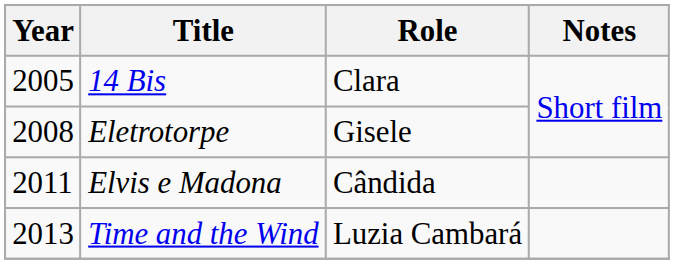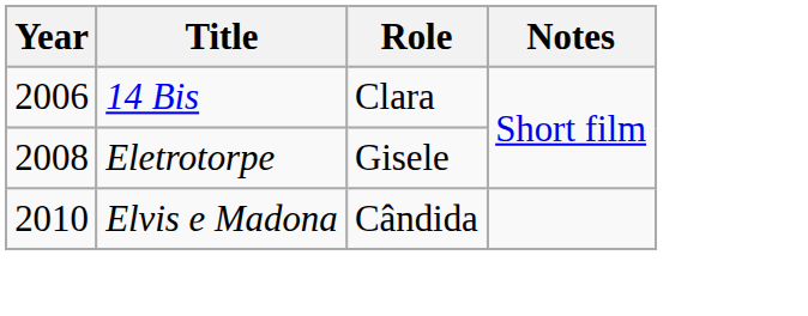14 Bis | Year: 2005 -> 2006
Elvis e Madona | Year: 2011 -> 2010
- row: 2013 | Time and the Wind | Luzia Cambará
